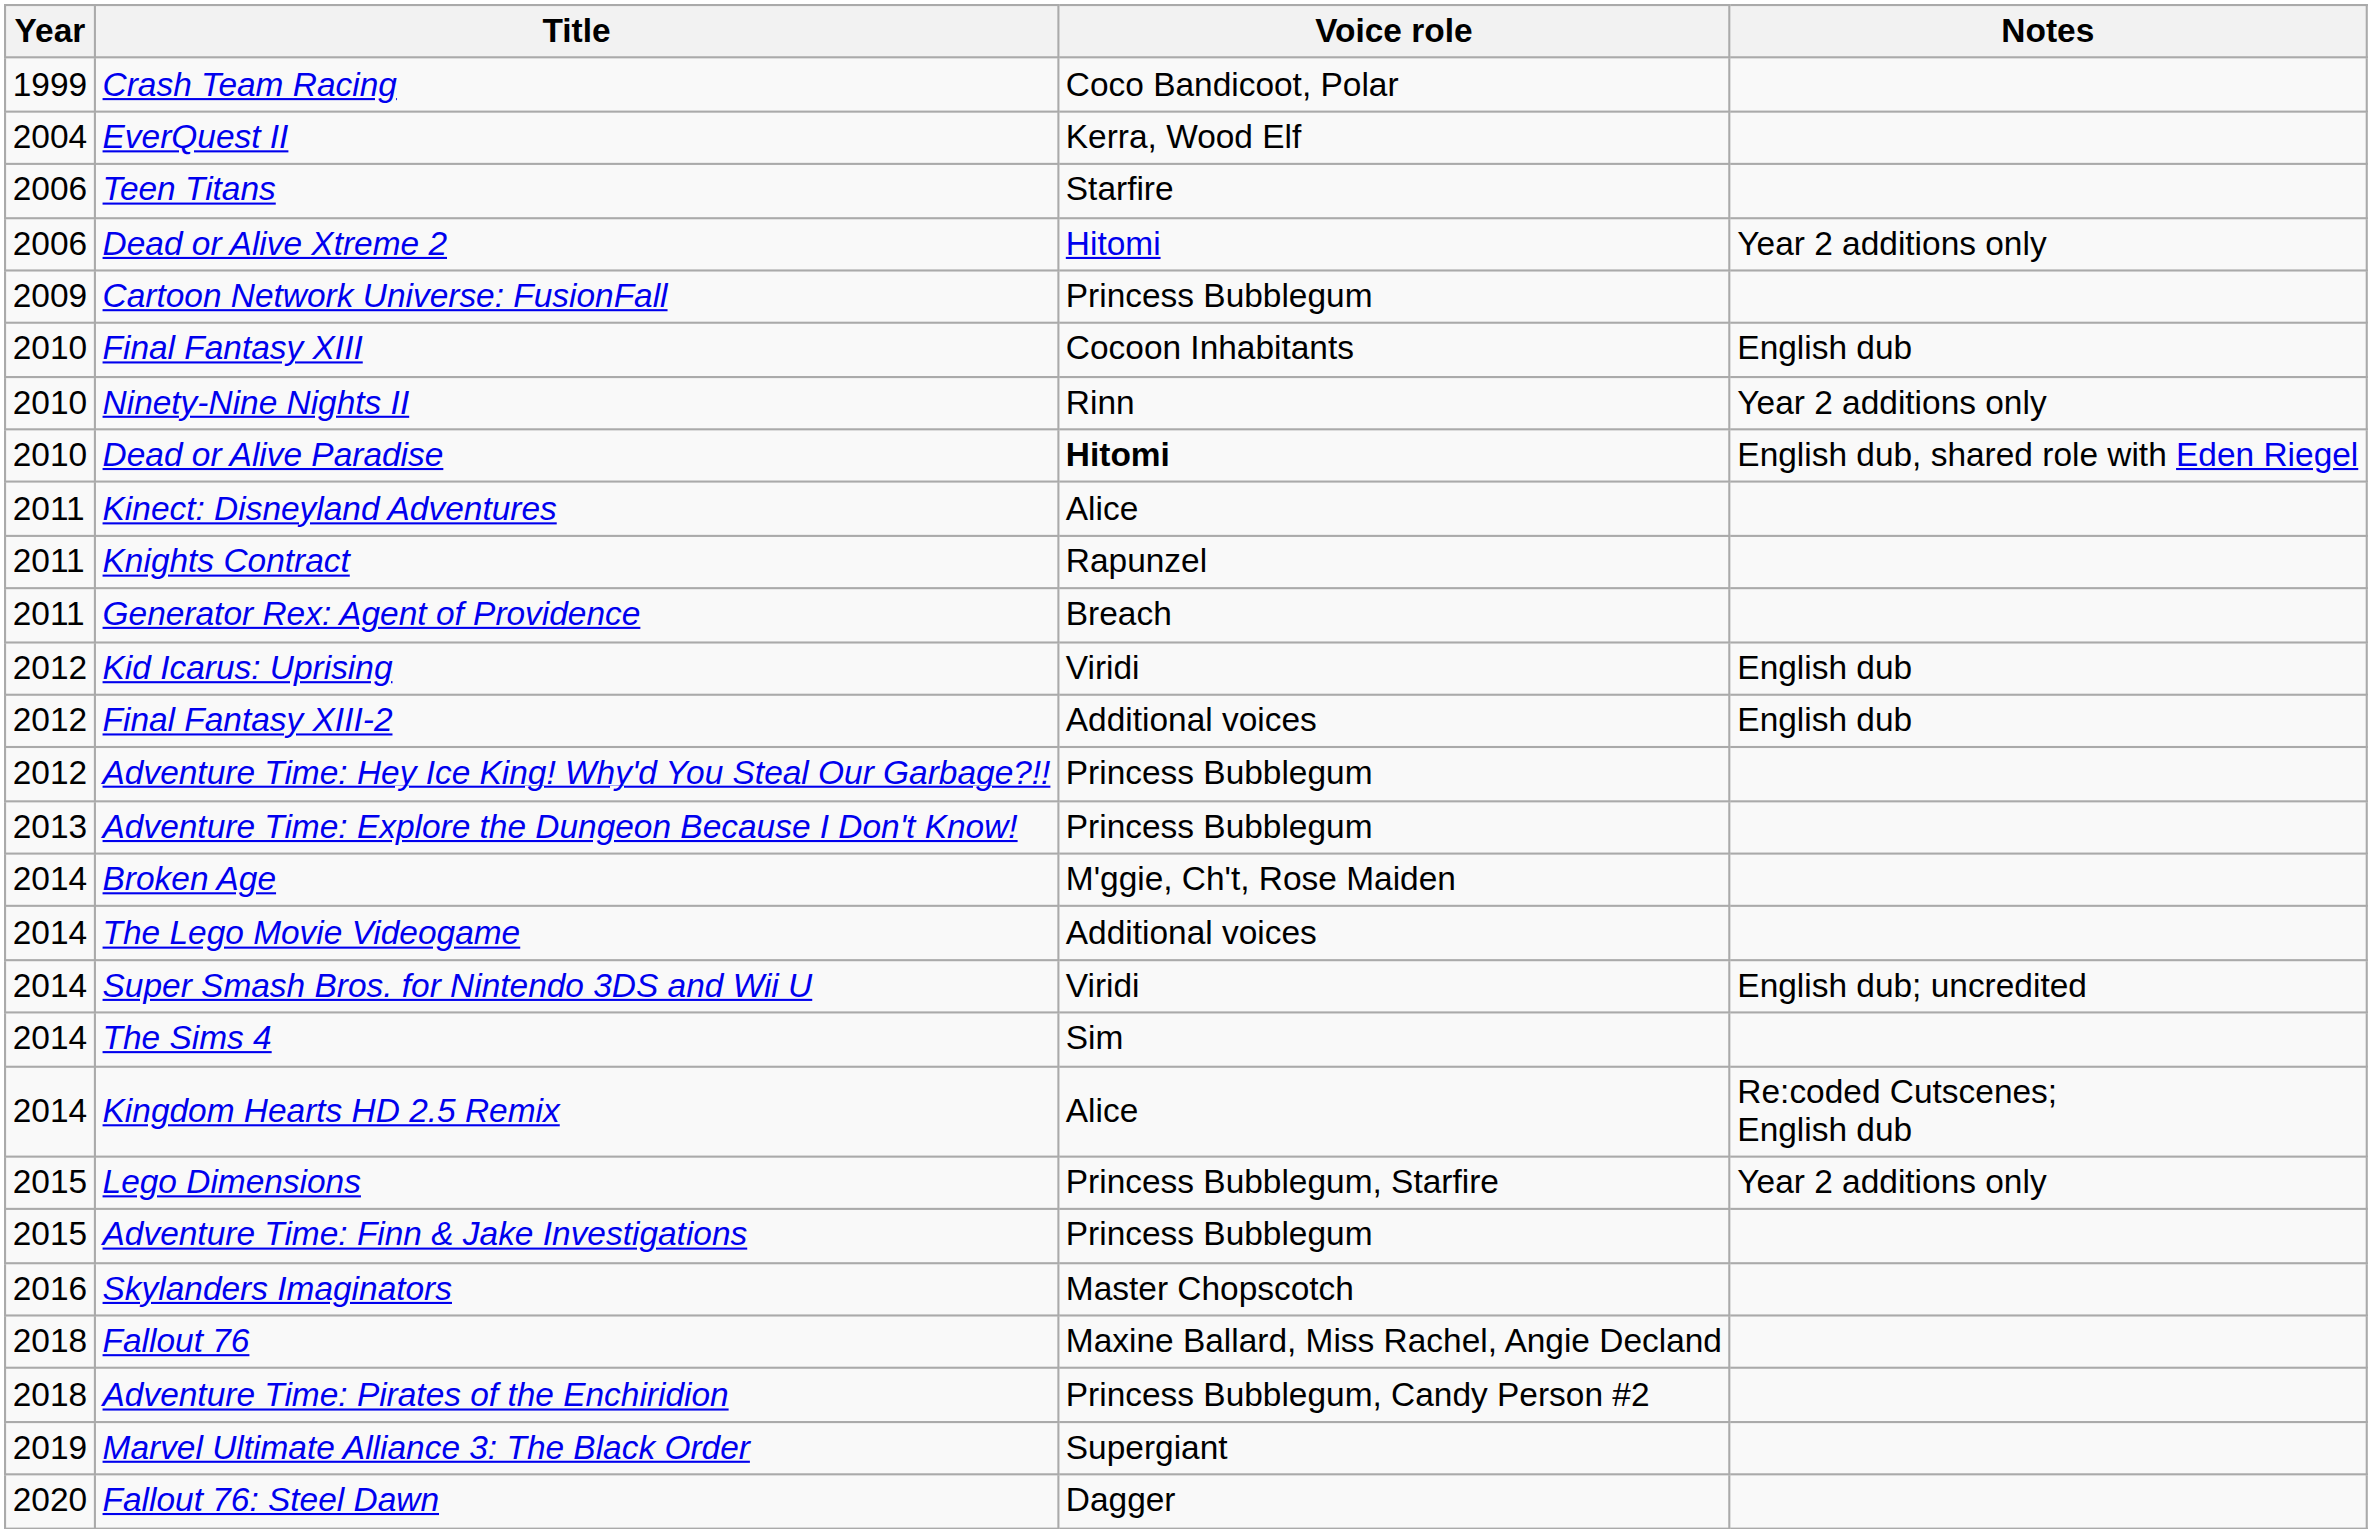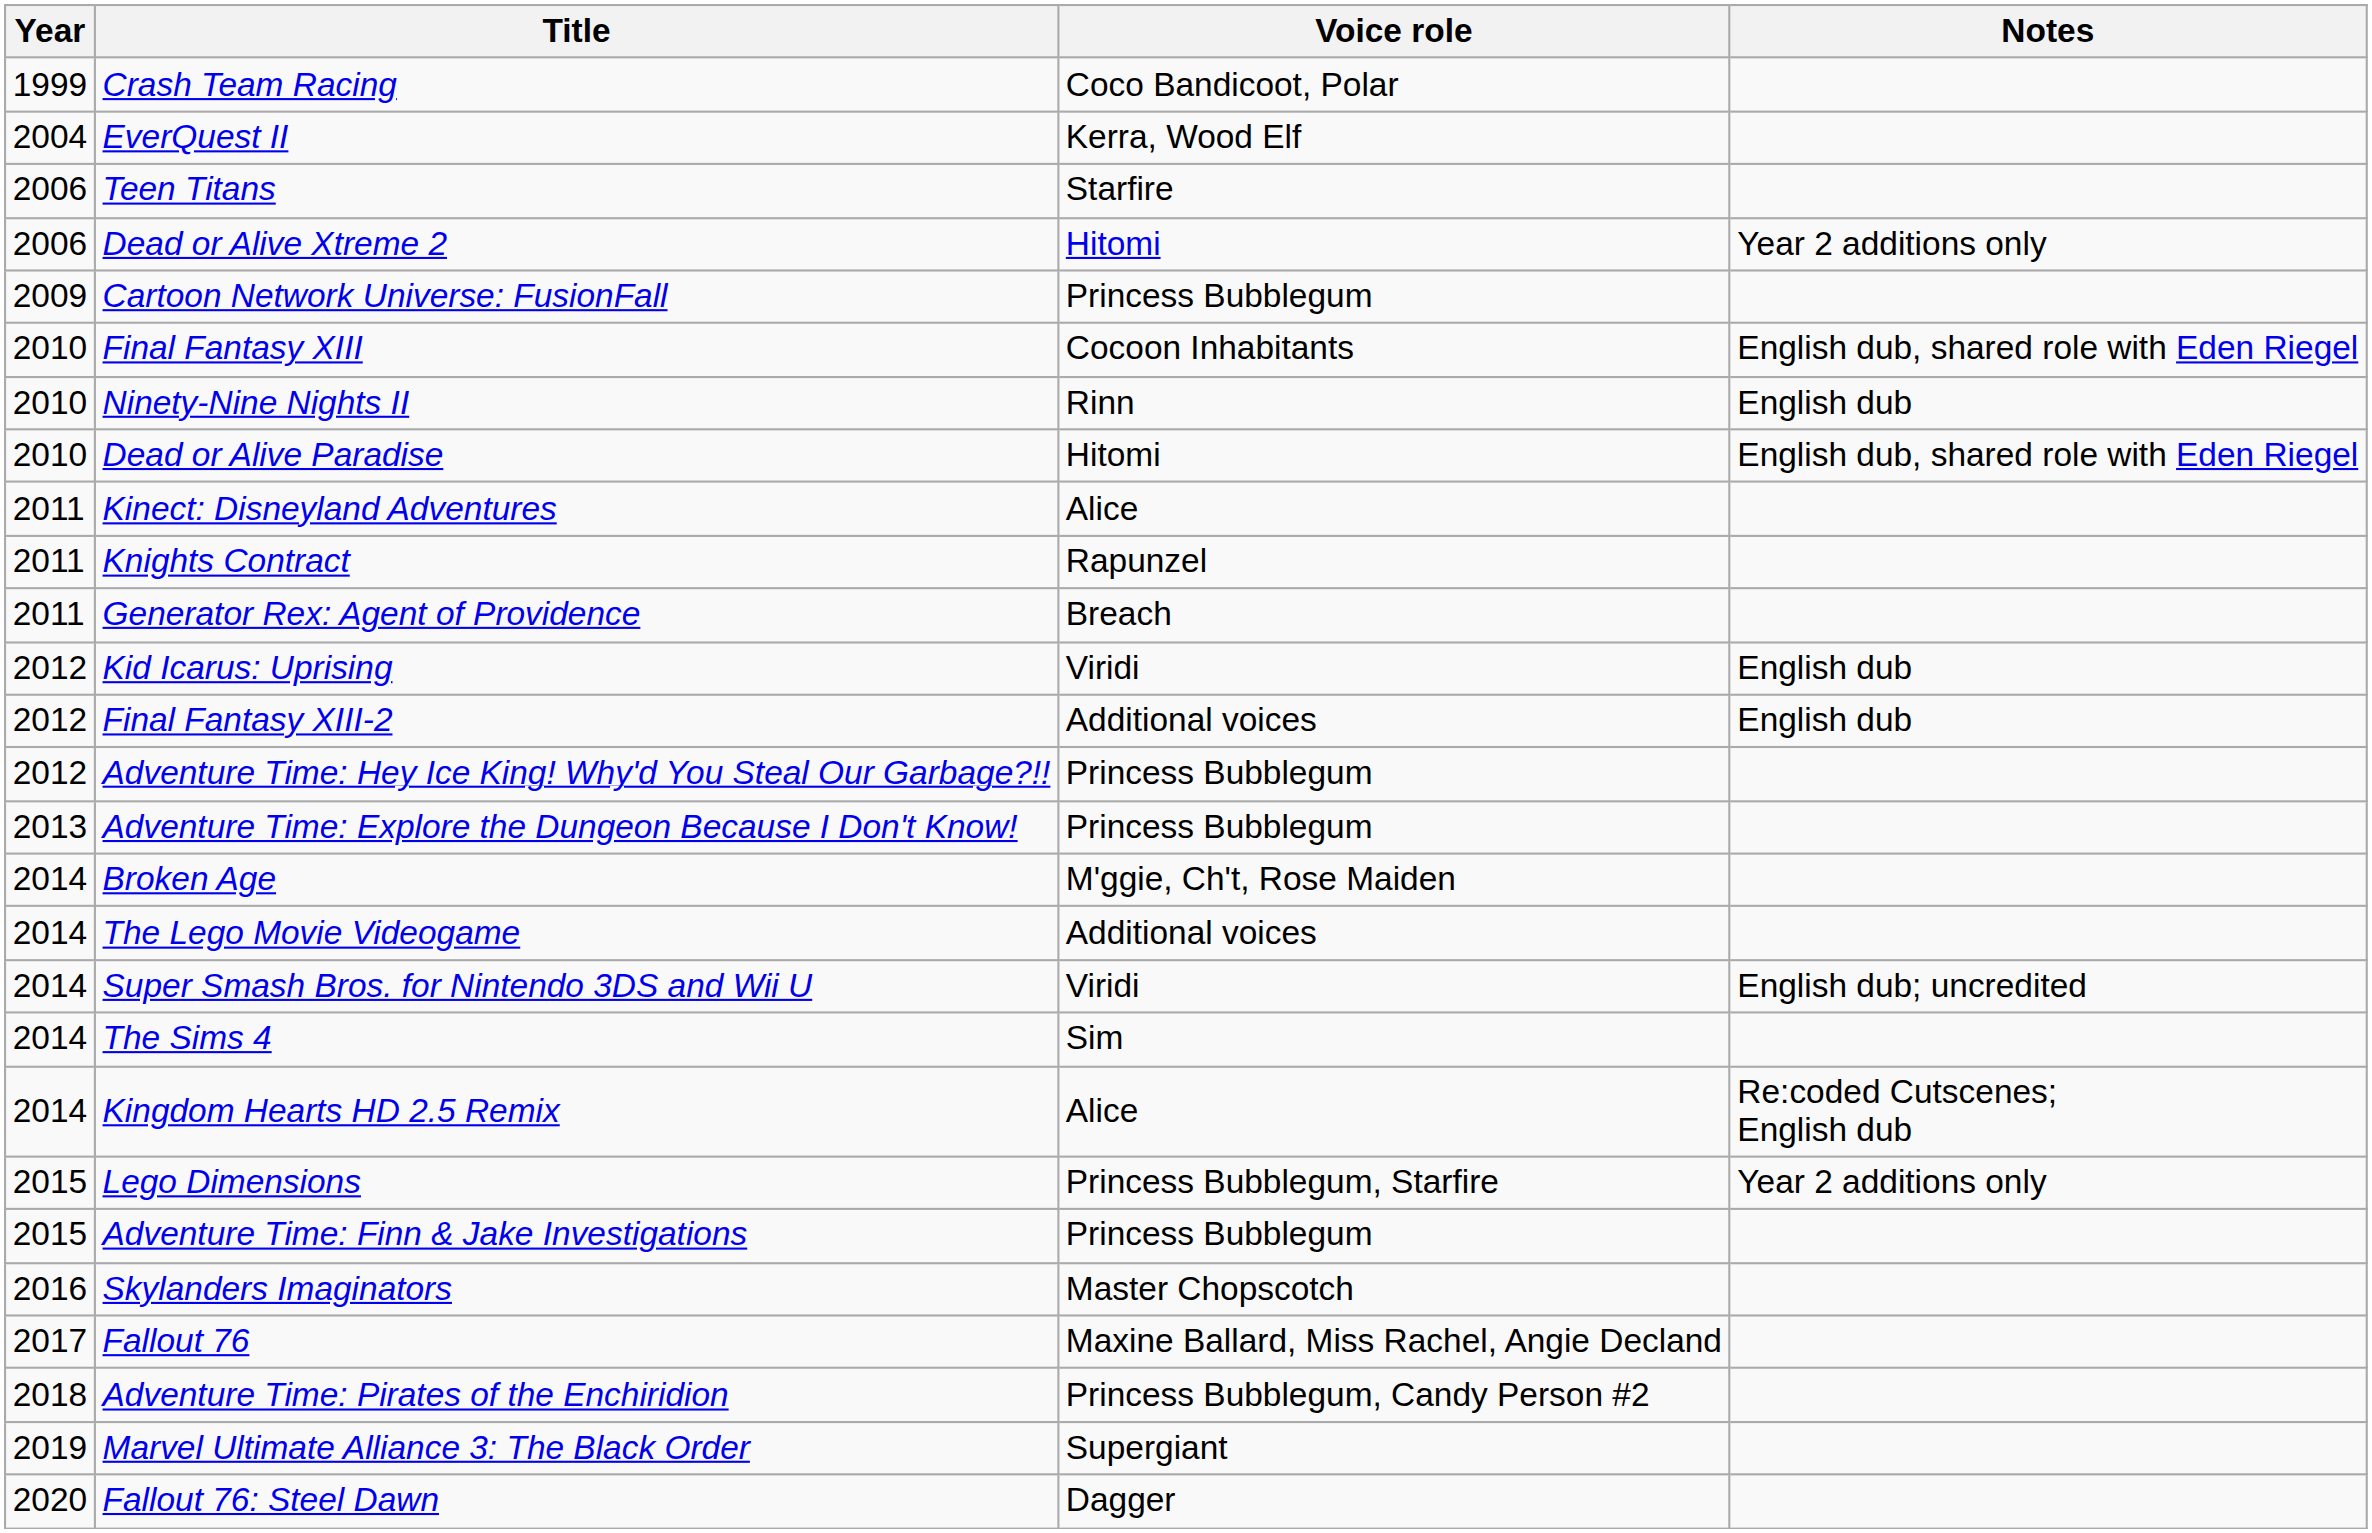Final Fantasy XIII | Notes: English dub -> English dub, shared role with Eden Riegel
Ninety-Nine Nights II | Notes: Year 2 additions only -> English dub
Dead or Alive Paradise | Voice role: bold -> normal
Fallout 76 | Year: 2018 -> 2017
